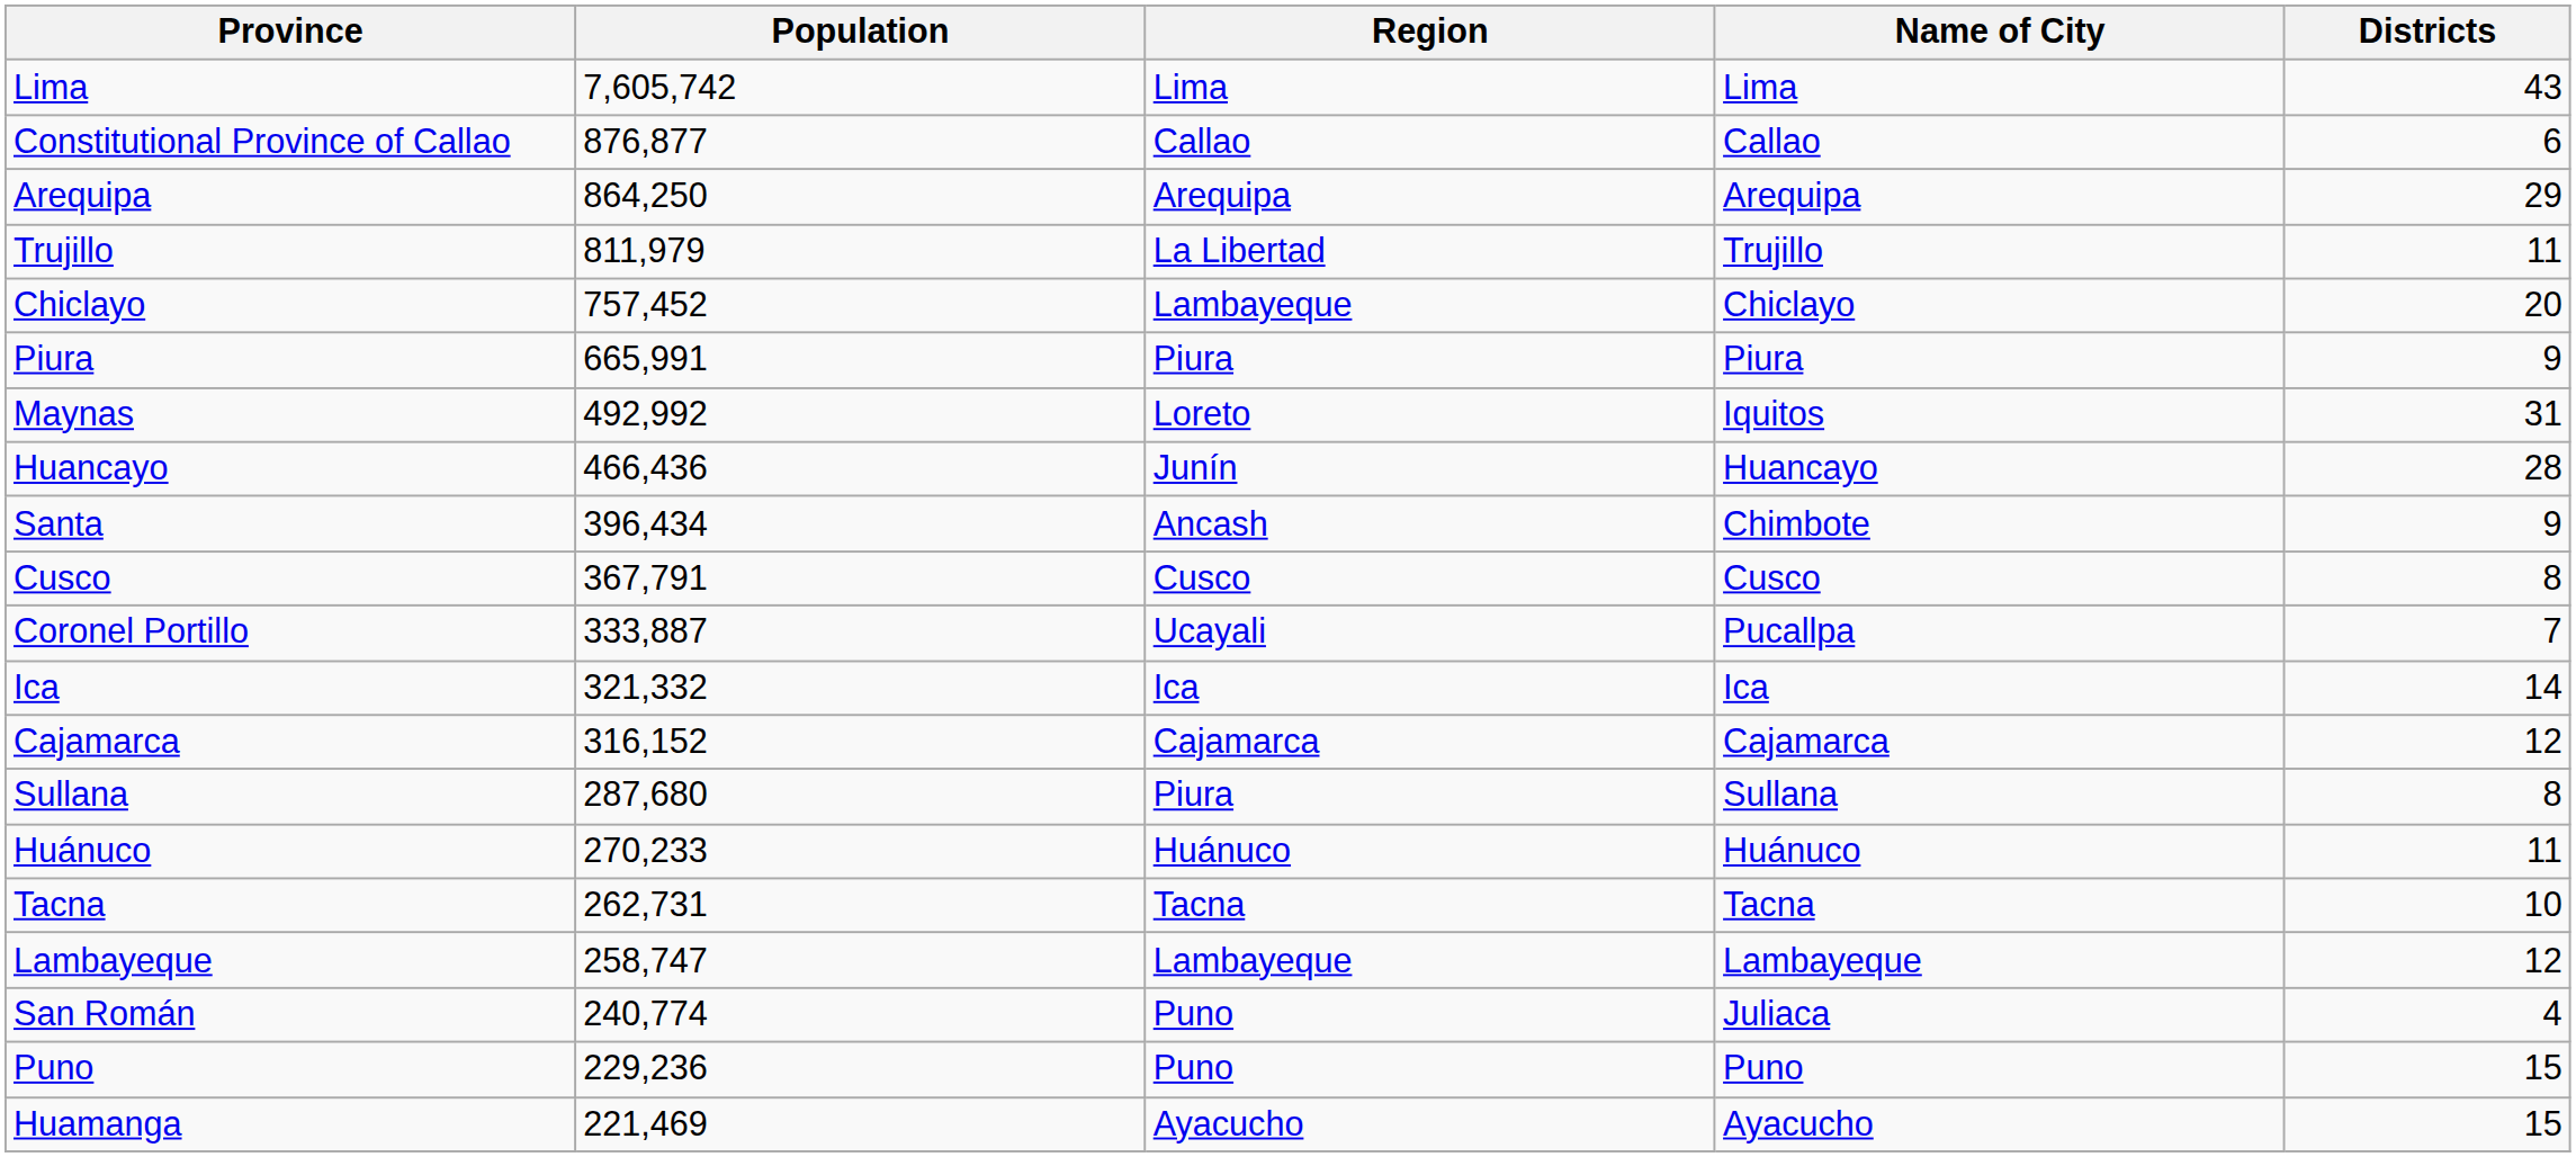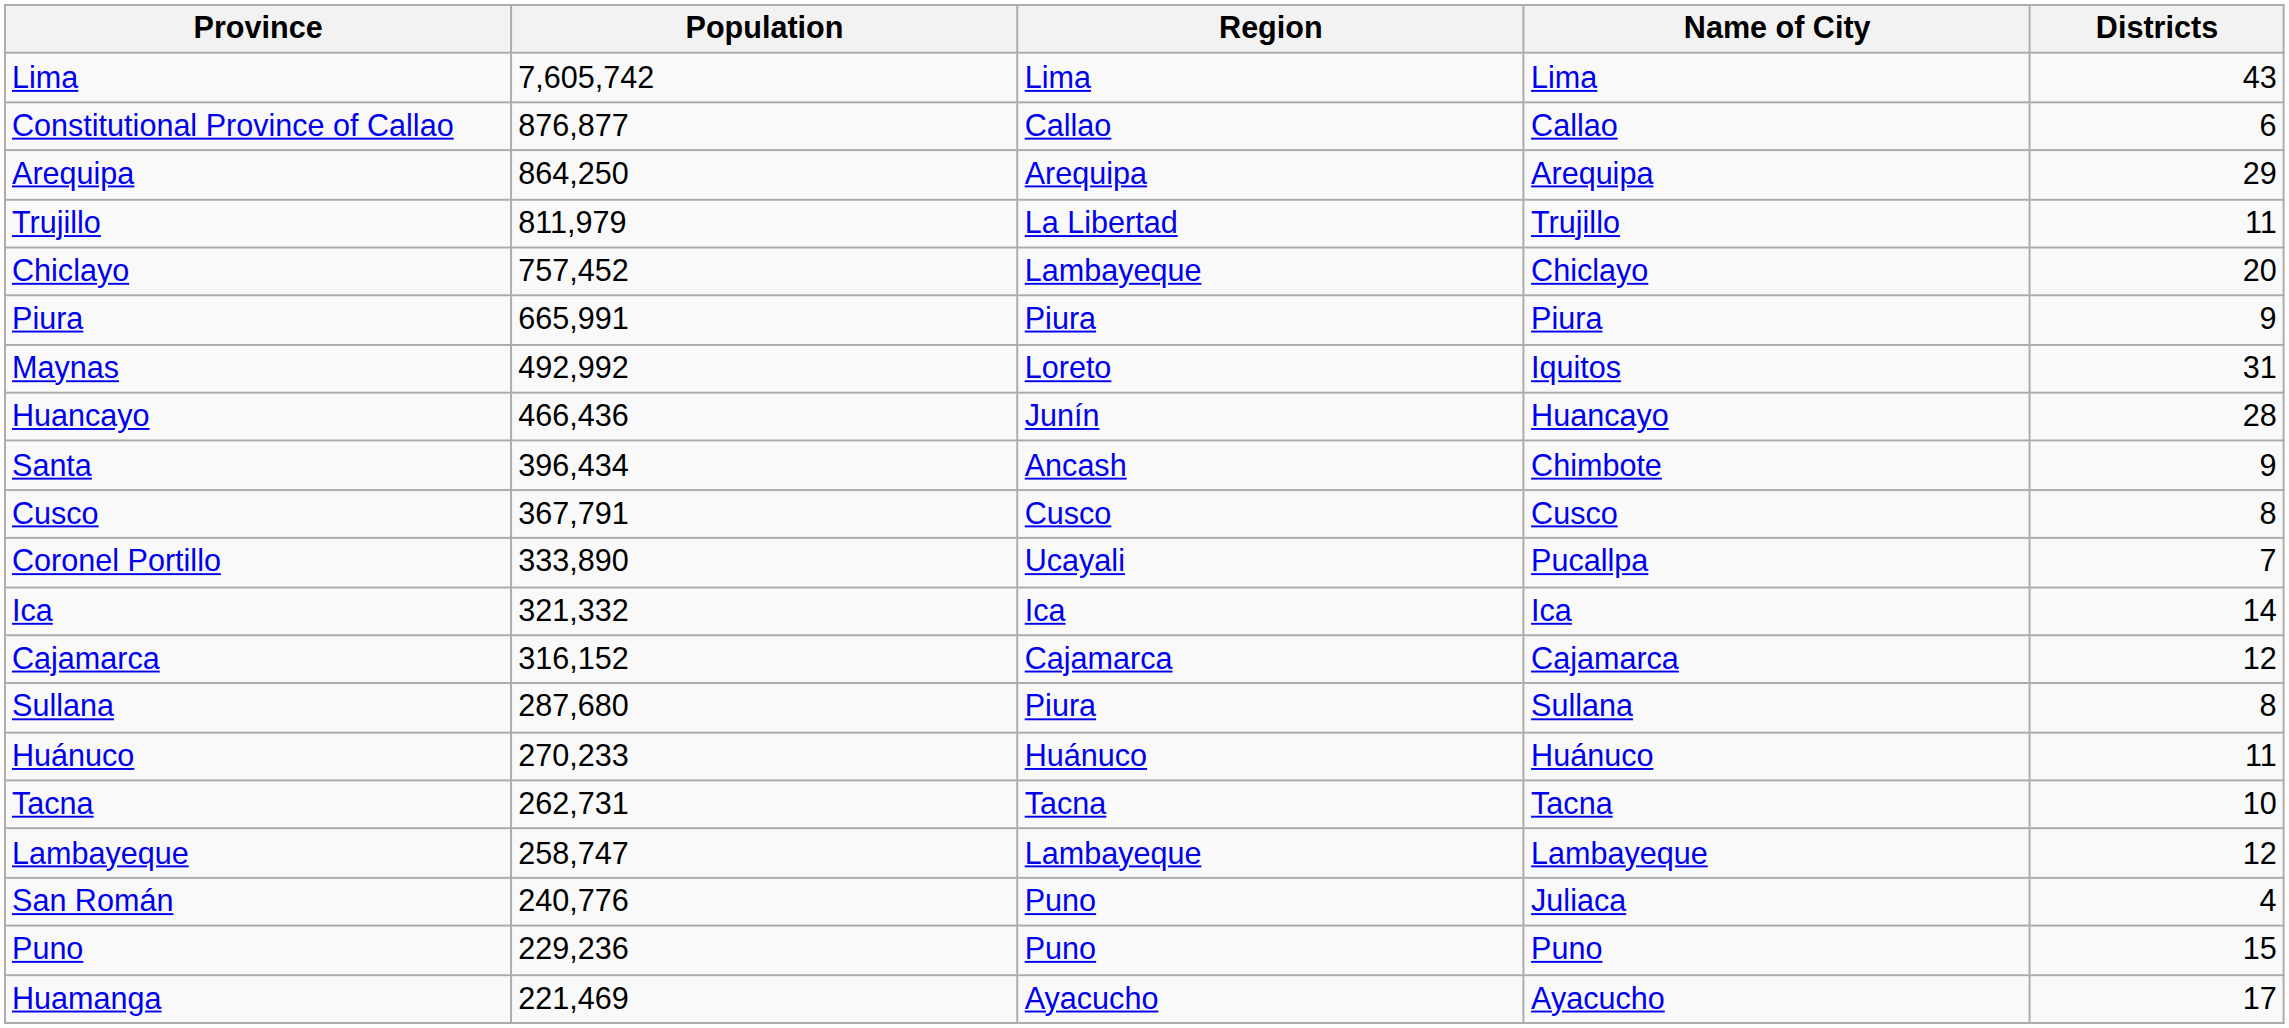Coronel Portillo | Population: 333,887 -> 333,890
San Román | Population: 240,774 -> 240,776
Huamanga | Districts: 15 -> 17
